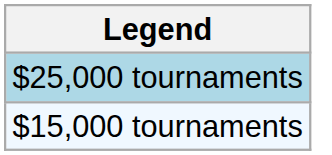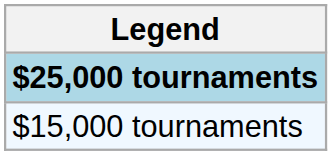row 2 | column 1: normal -> bold
